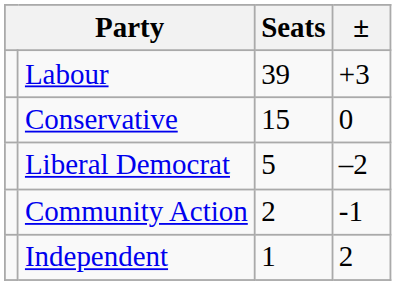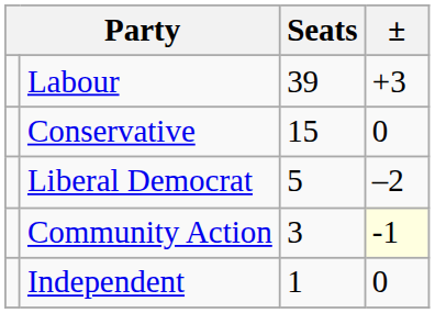Community Action | Seats: 2 -> 3
Community Action | ±: no background -> lightyellow background
Independent | ±: 2 -> 0
